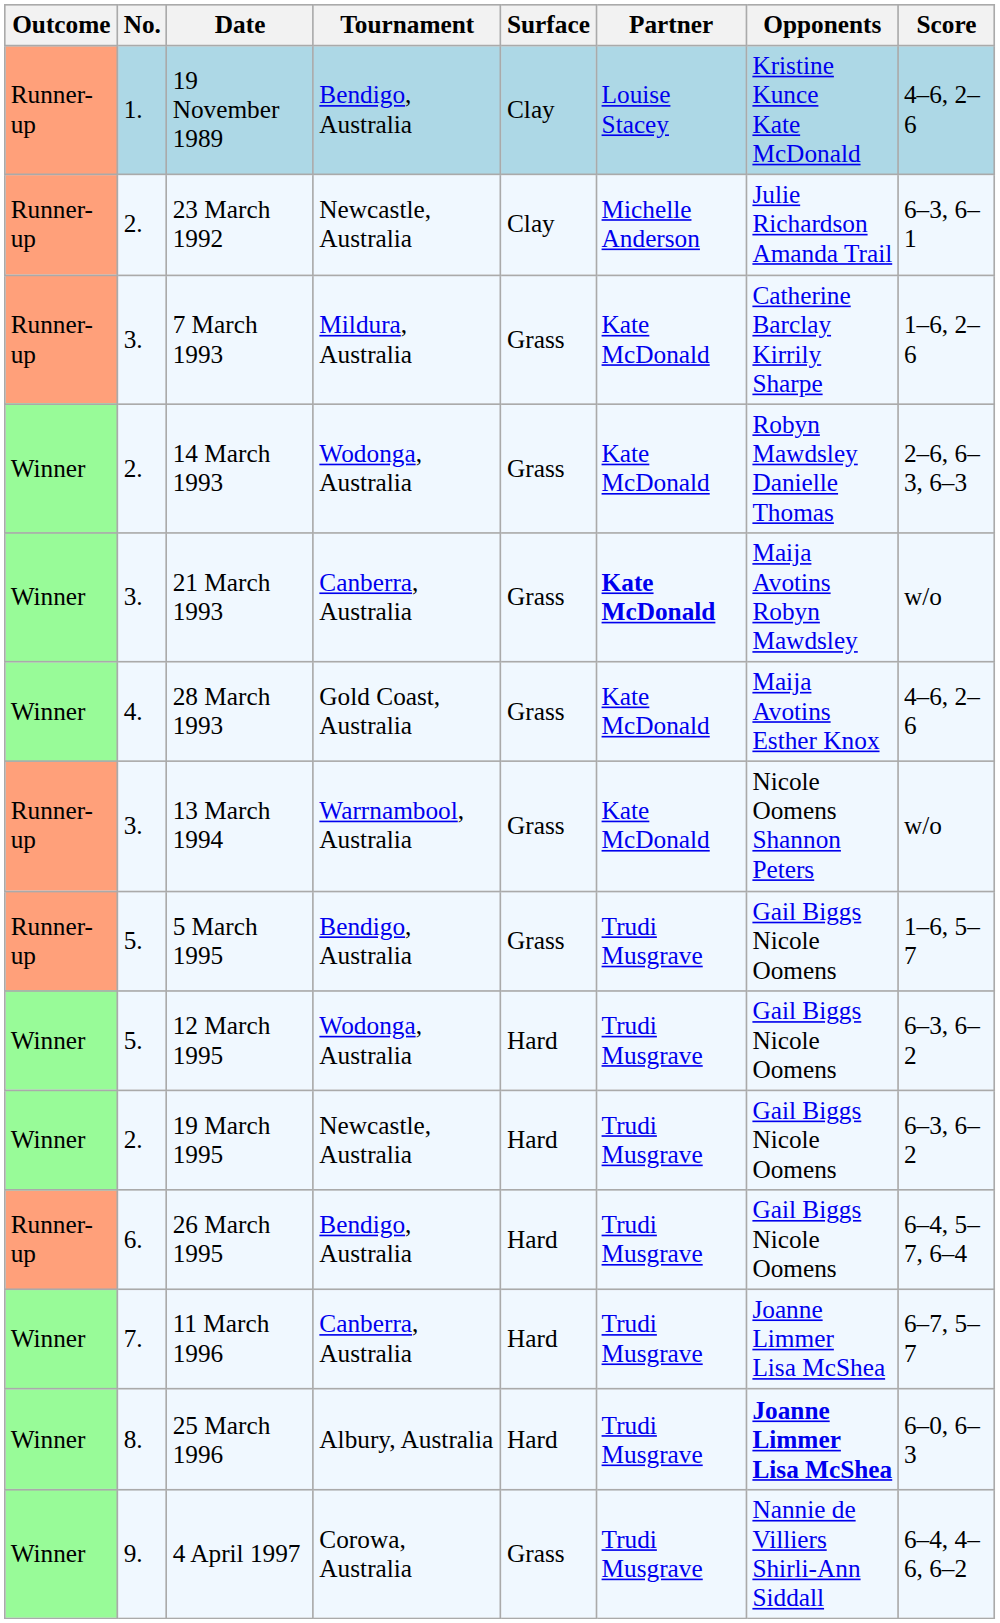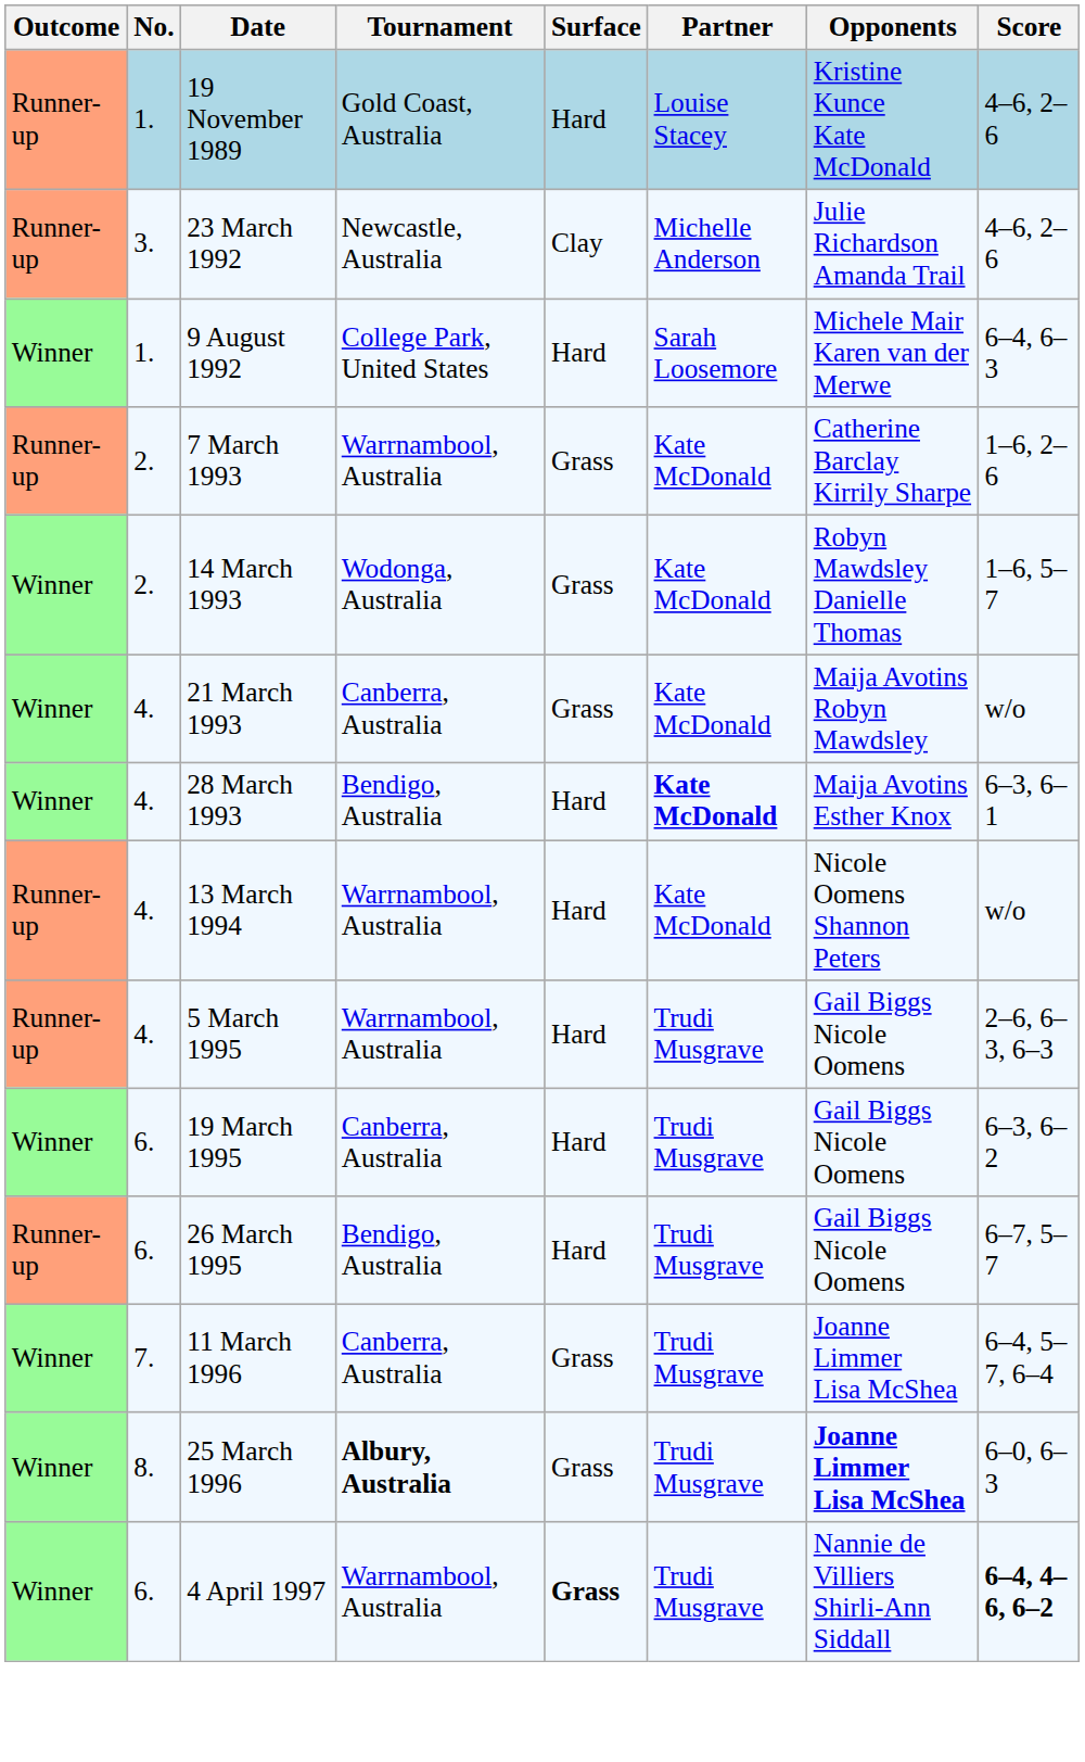19 November 1989 | Tournament: Bendigo, Australia -> Gold Coast, Australia
19 November 1989 | Surface: Clay -> Hard
23 March 1992 | No.: 2. -> 3.
23 March 1992 | Score: 6–3, 6–1 -> 4–6, 2–6
+ row: Winner | 1. | 9 August 1992 | College Park, United States | Hard | Sarah Loosemore | Michele Mair Karen van der Merwe | 6–4, 6–3
7 March 1993 | No.: 3. -> 2.
7 March 1993 | Tournament: Mildura, Australia -> Warrnambool, Australia
14 March 1993 | Score: 2–6, 6–3, 6–3 -> 1–6, 5–7
21 March 1993 | No.: 3. -> 4.
21 March 1993 | Partner: bold -> normal
28 March 1993 | Tournament: Gold Coast, Australia -> Bendigo, Australia
28 March 1993 | Surface: Grass -> Hard
28 March 1993 | Partner: normal -> bold
28 March 1993 | Score: 4–6, 2–6 -> 6–3, 6–1
13 March 1994 | No.: 3. -> 4.
13 March 1994 | Surface: Grass -> Hard
5 March 1995 | No.: 5. -> 4.
5 March 1995 | Tournament: Bendigo, Australia -> Warrnambool, Australia
5 March 1995 | Surface: Grass -> Hard
5 March 1995 | Score: 1–6, 5–7 -> 2–6, 6–3, 6–3
- row: Winner | 5. | 12 March 1995 | Wodonga, Australia | Hard | Trudi Musgrave | Gail Biggs Nicole Oomens | 6–3, 6–2
19 March 1995 | No.: 2. -> 6.
19 March 1995 | Tournament: Newcastle, Australia -> Canberra, Australia
26 March 1995 | Score: 6–4, 5–7, 6–4 -> 6–7, 5–7
11 March 1996 | Surface: Hard -> Grass
11 March 1996 | Score: 6–7, 5–7 -> 6–4, 5–7, 6–4
25 March 1996 | Tournament: normal -> bold
25 March 1996 | Surface: Hard -> Grass
4 April 1997 | No.: 9. -> 6.
4 April 1997 | Tournament: Corowa, Australia -> Warrnambool, Australia
4 April 1997 | Surface: normal -> bold
4 April 1997 | Score: normal -> bold
